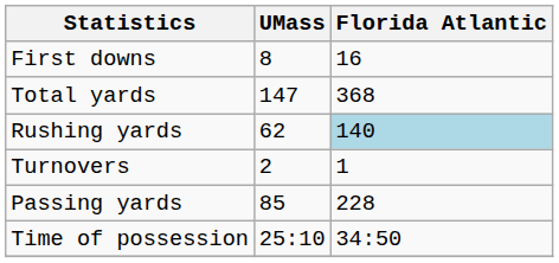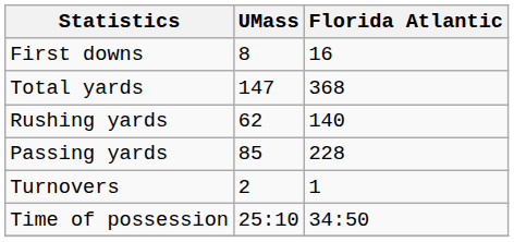Rushing yards | Florida Atlantic: lightblue background -> no background
rows swapped: Passing yards <-> Turnovers
